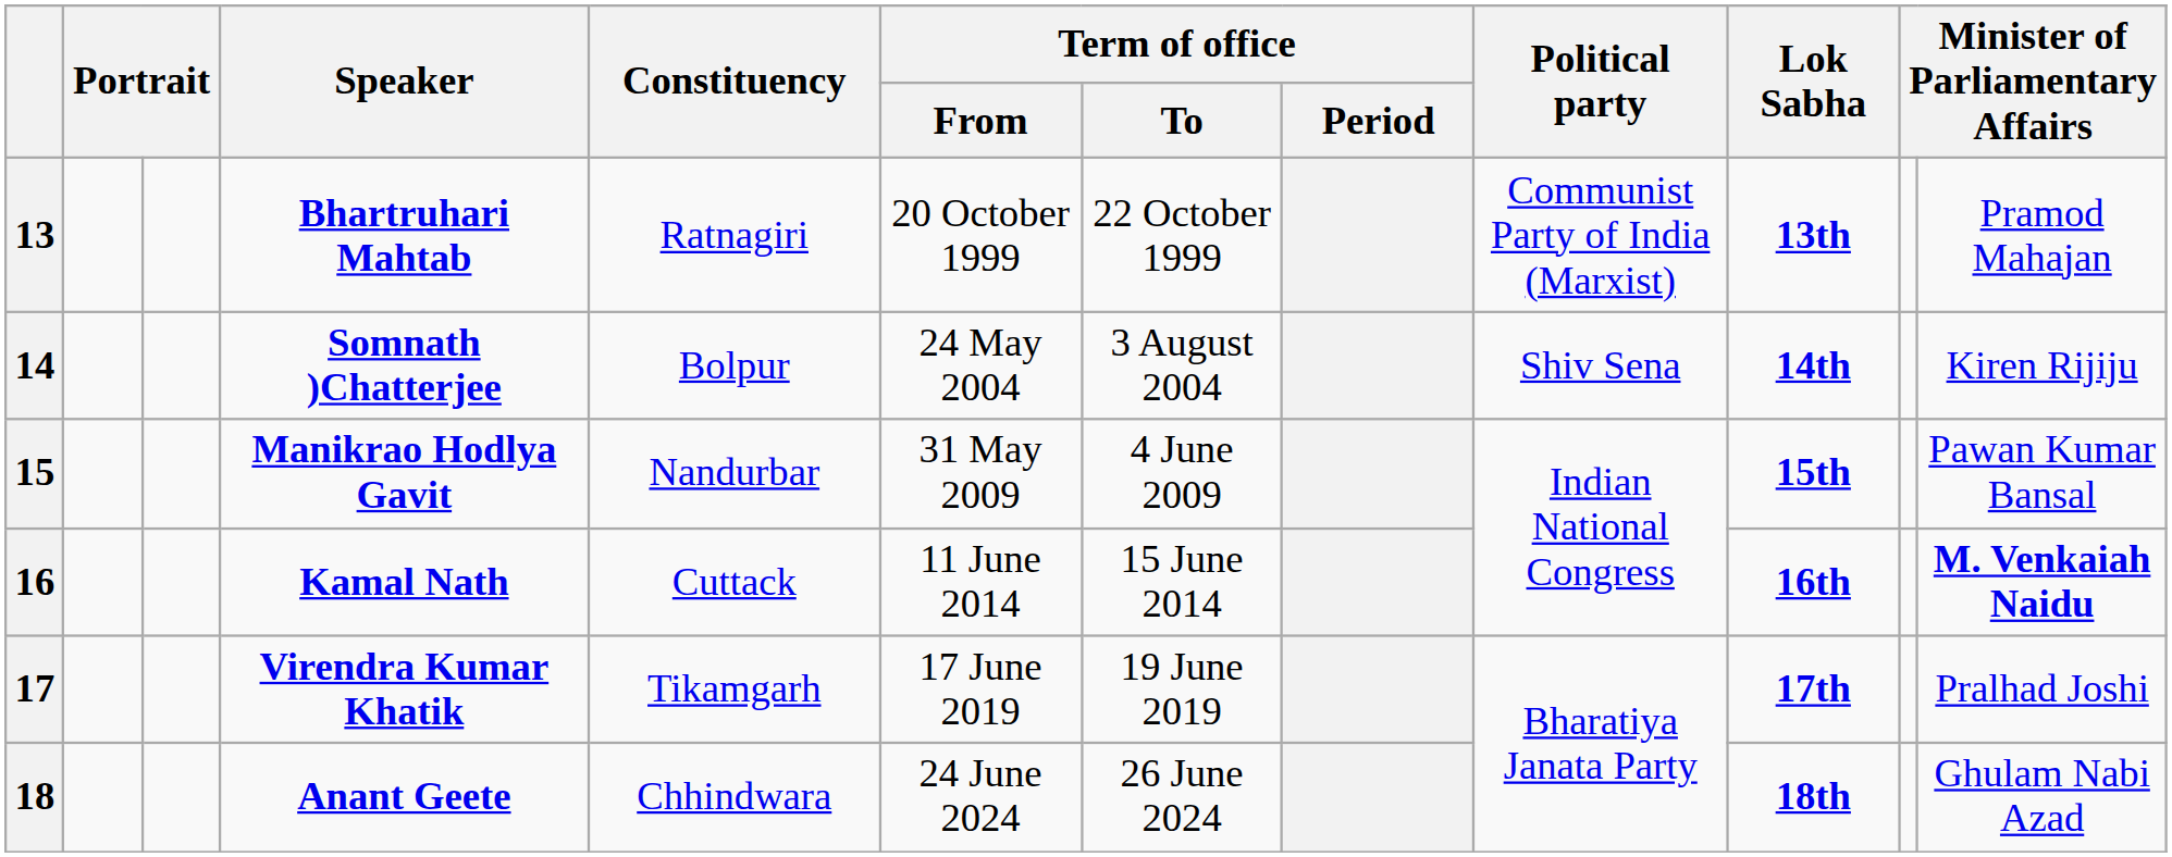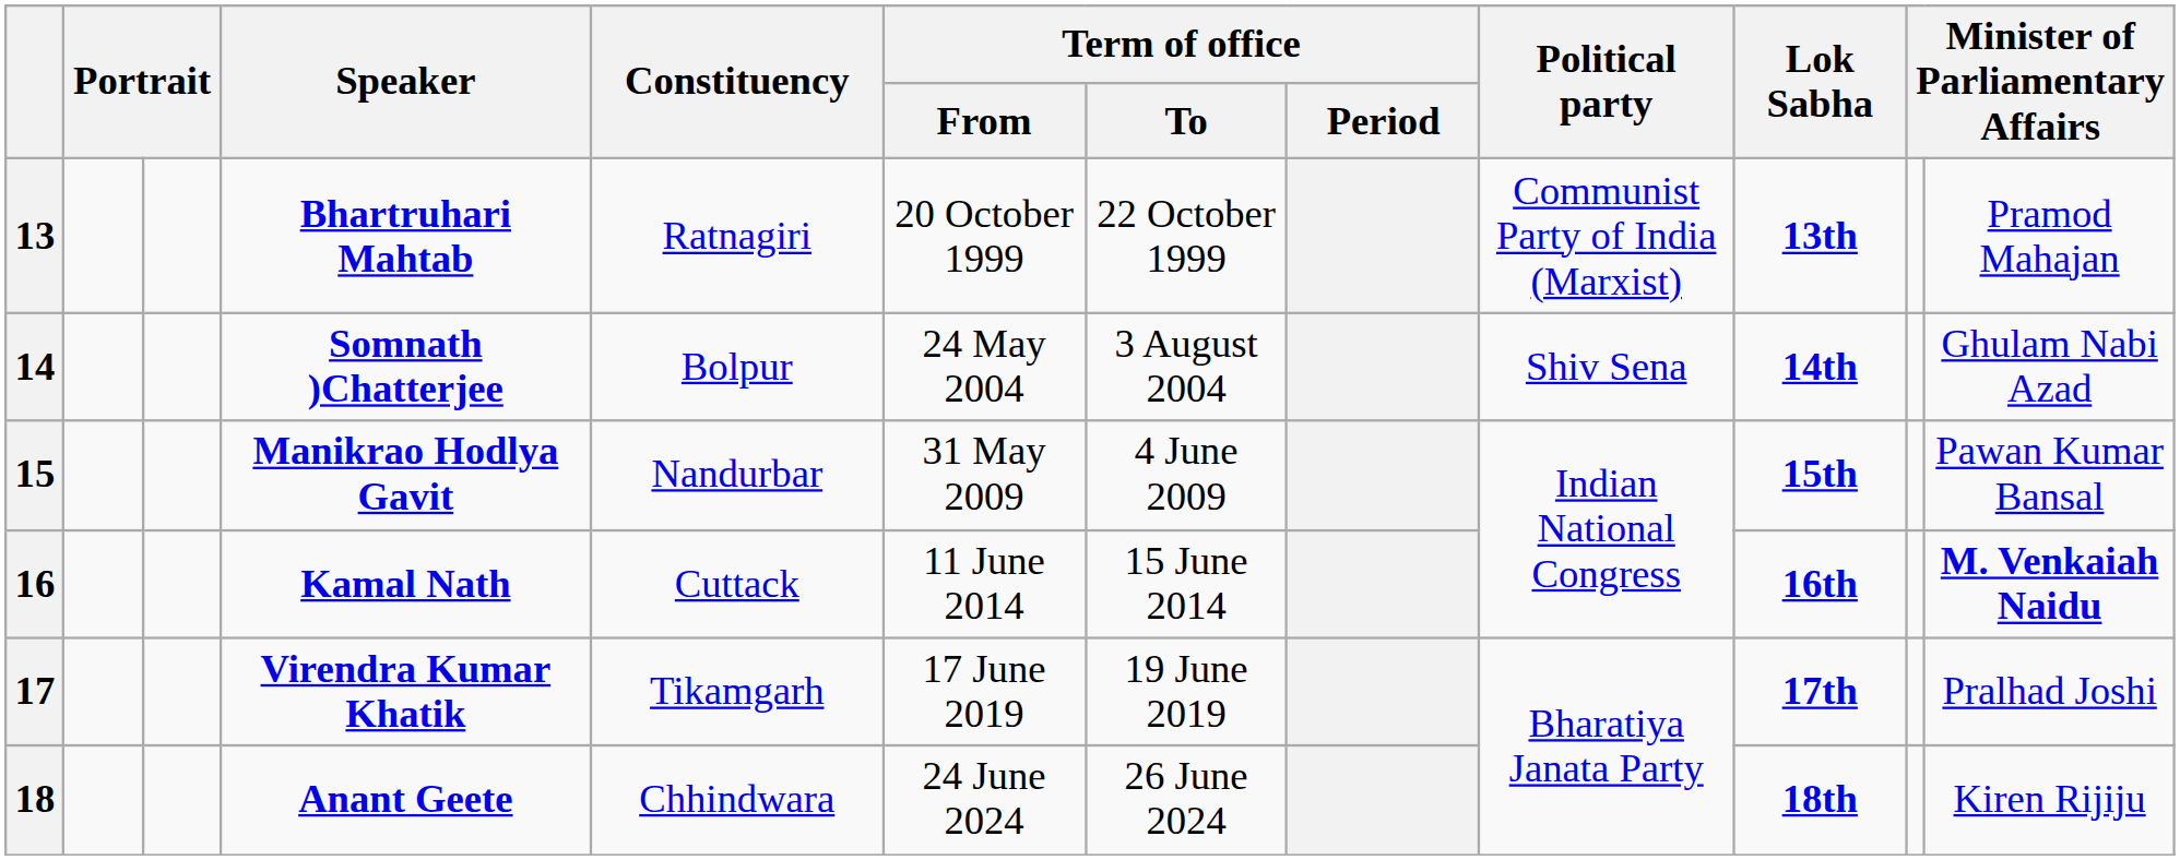14 | column 12: Kiren Rijiju -> Ghulam Nabi Azad
18 | column 12: Ghulam Nabi Azad -> Kiren Rijiju
